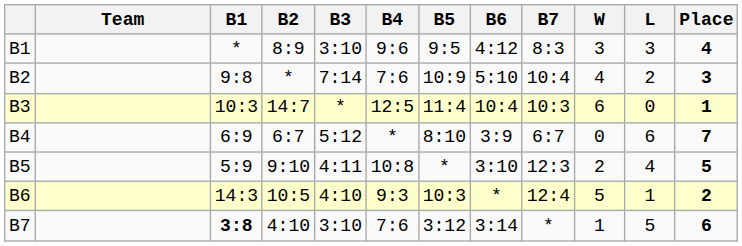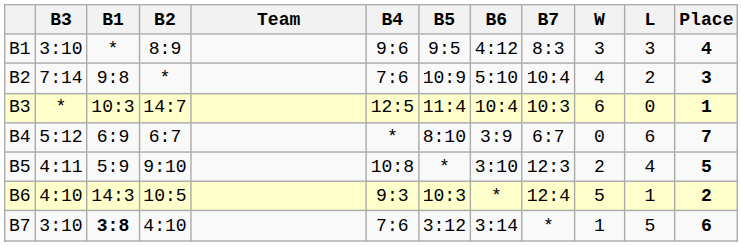columns swapped: Team <-> B3
